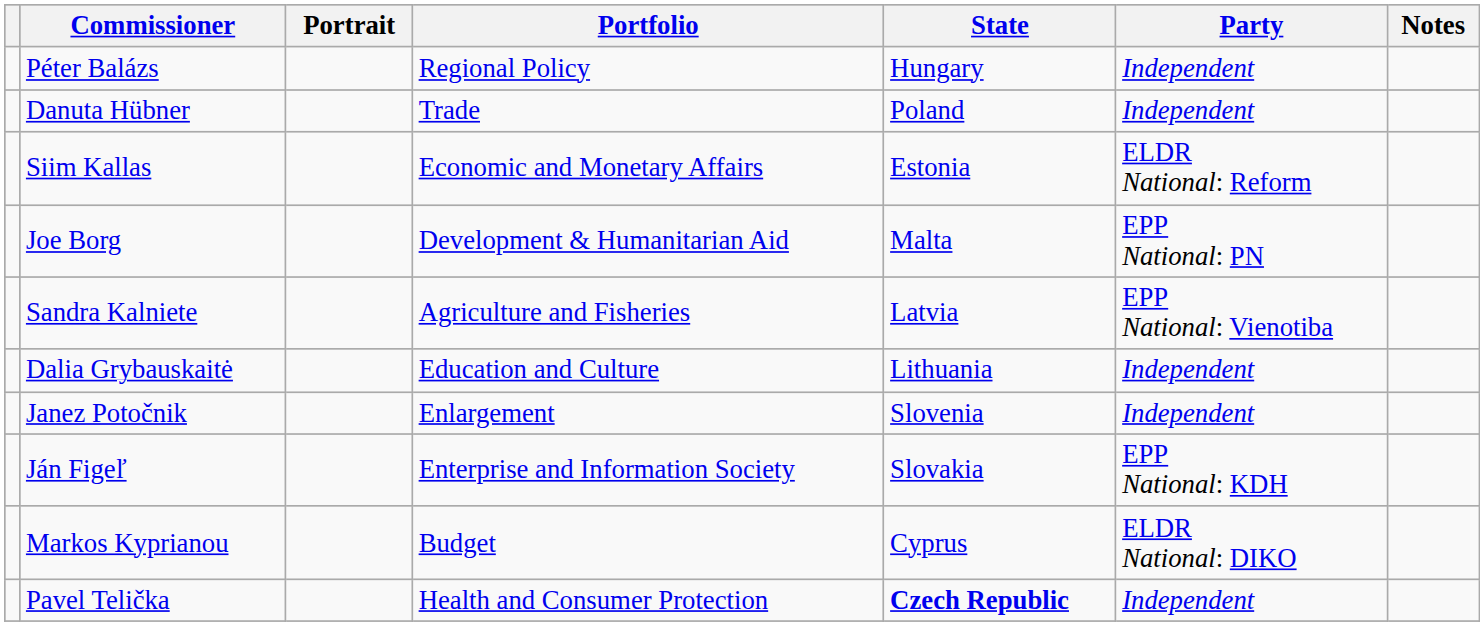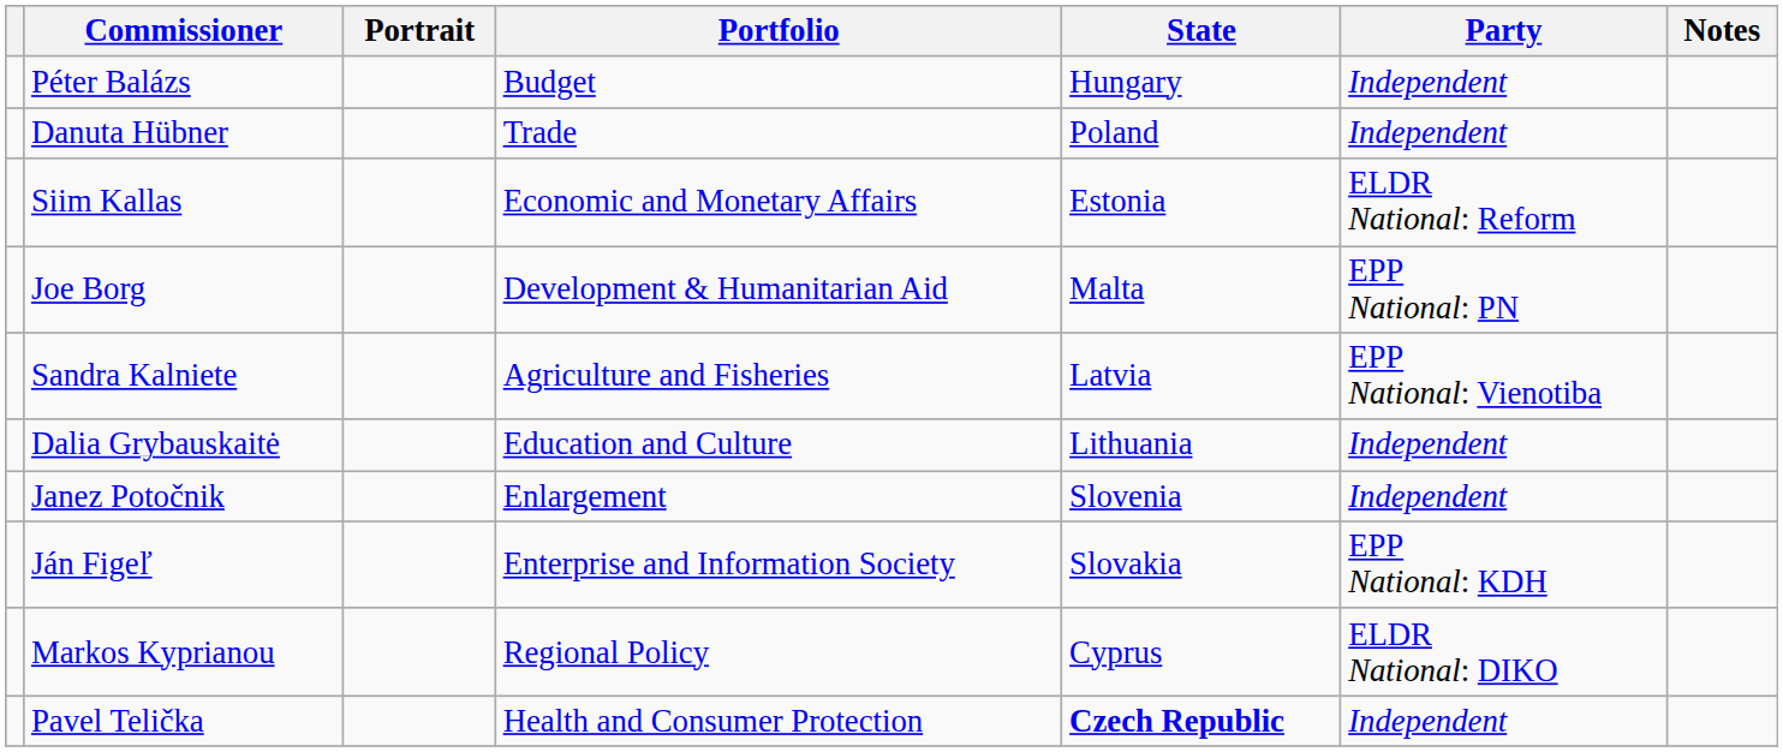Péter Balázs | Portfolio: Regional Policy -> Budget
Markos Kyprianou | Portfolio: Budget -> Regional Policy
